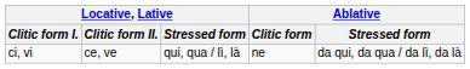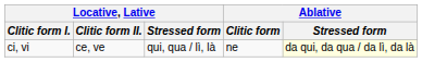ci, vi | Ablative / Stressed form: no background -> lightyellow background
